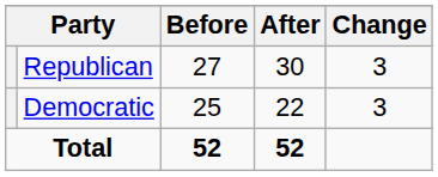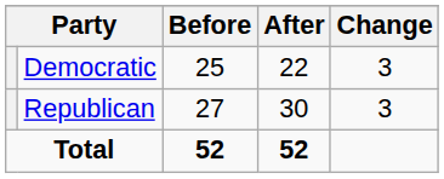rows swapped: Republican <-> Democratic
